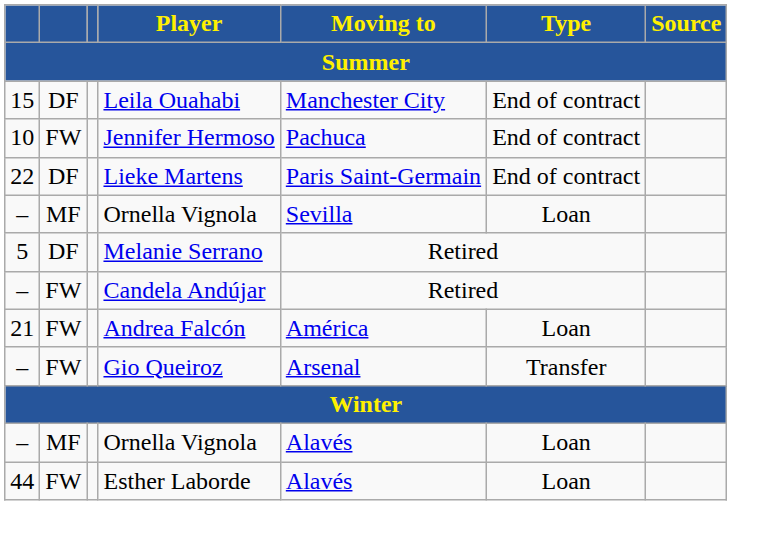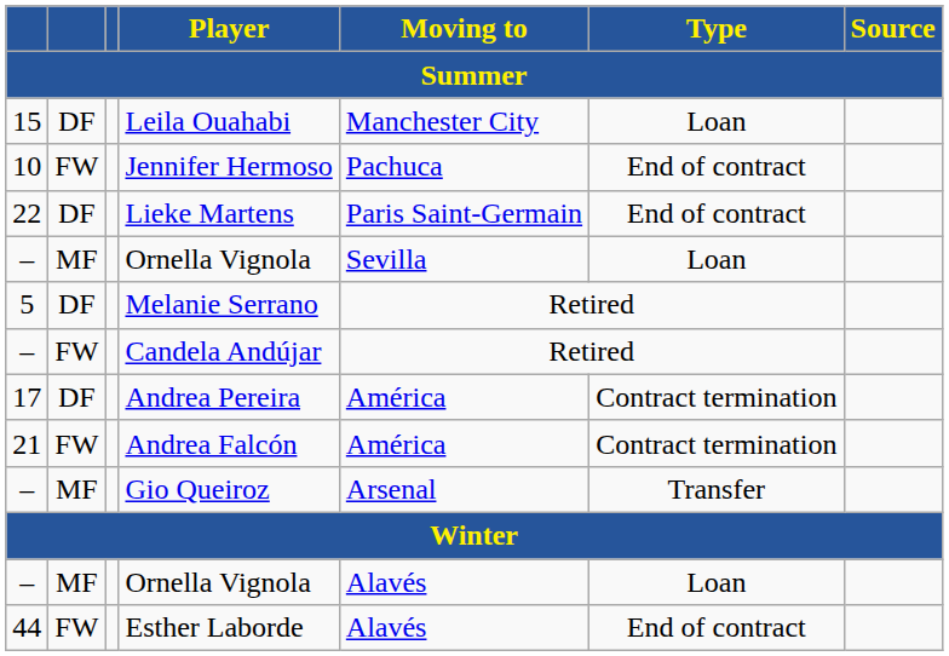Leila Ouahabi | Type: End of contract -> Loan
+ row: 17 | DF | Andrea Pereira | América | Contract termination
Andrea Falcón | Type: Loan -> Contract termination
Gio Queiroz | column 2: FW -> MF
Esther Laborde | Type: Loan -> End of contract
